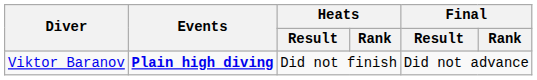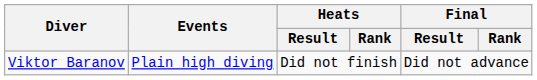Viktor Baranov | Events: bold -> normal
